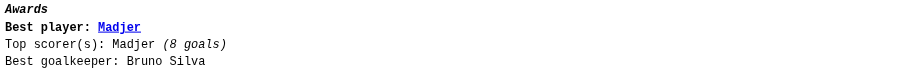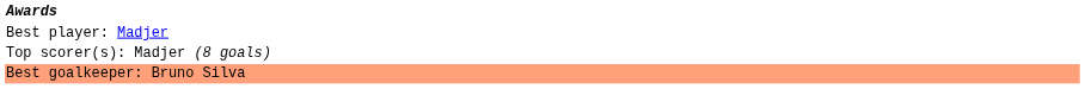Best player: Madjer | Awards: bold -> normal
Best goalkeeper: Bruno Silva | Awards: no background -> lightsalmon background
